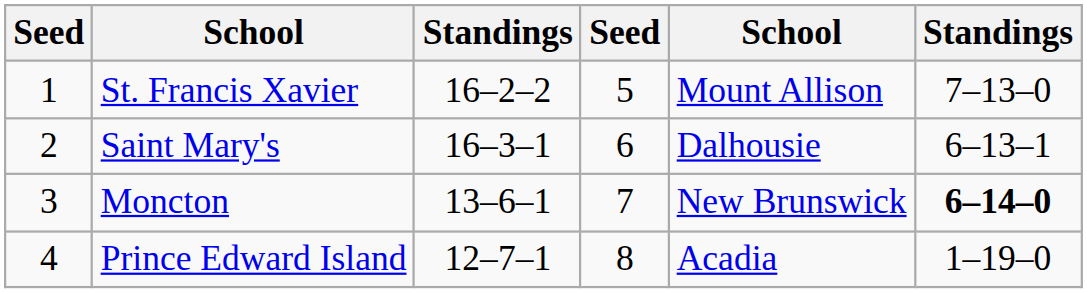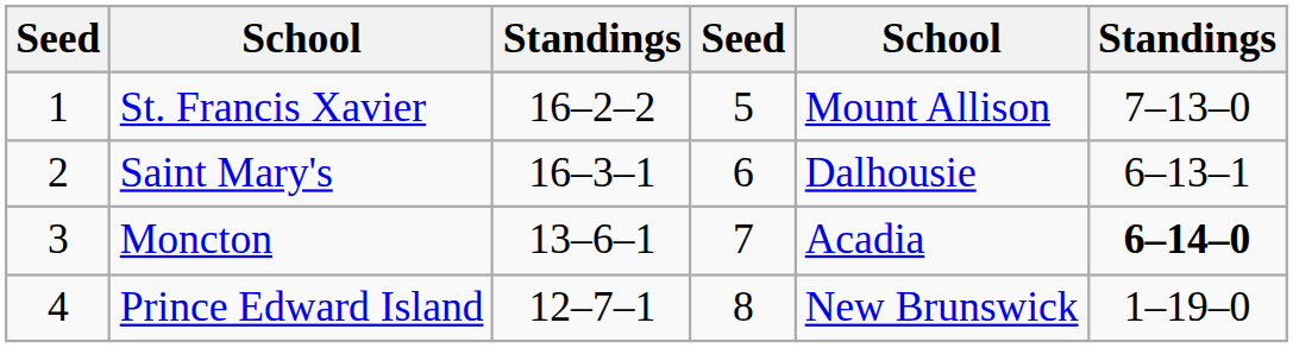Moncton | column 5: New Brunswick -> Acadia
Prince Edward Island | column 5: Acadia -> New Brunswick
